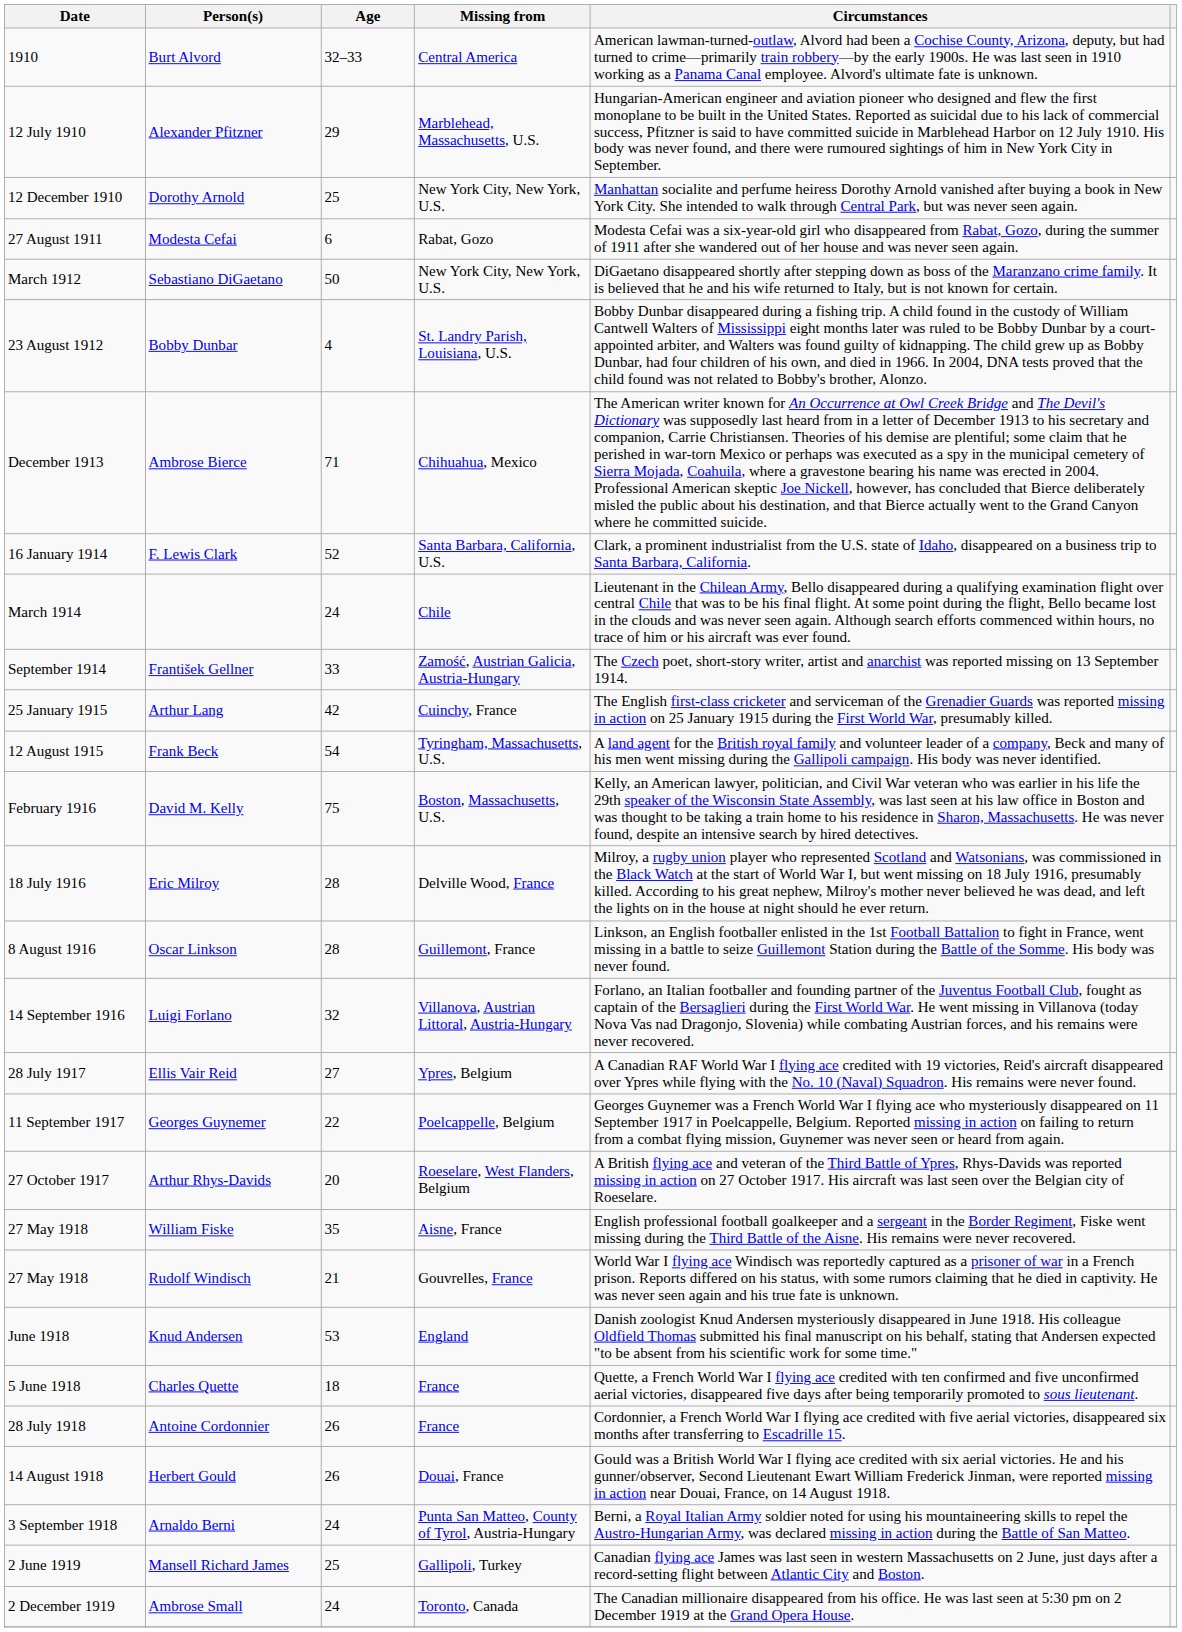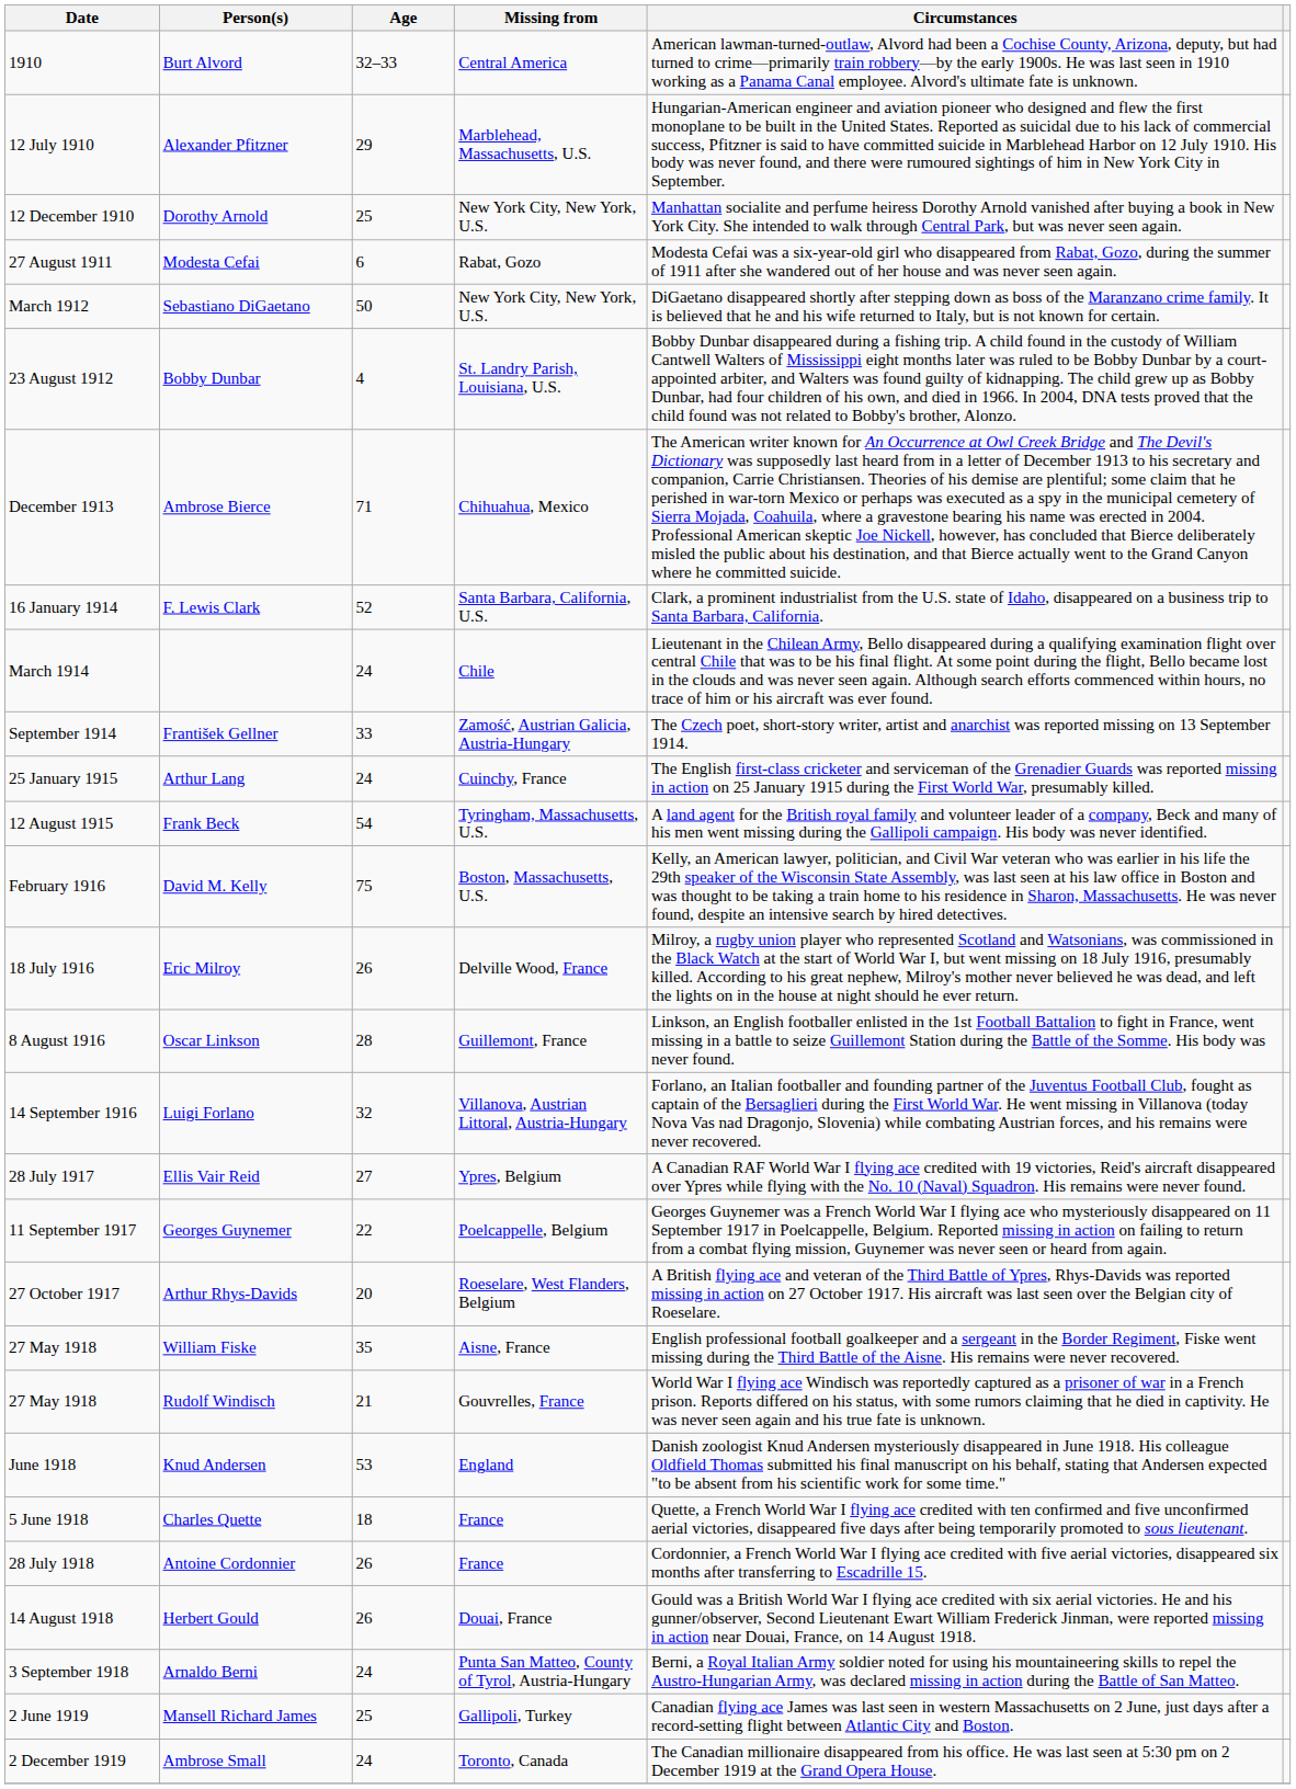Arthur Lang | Age: 42 -> 24
Eric Milroy | Age: 28 -> 26
